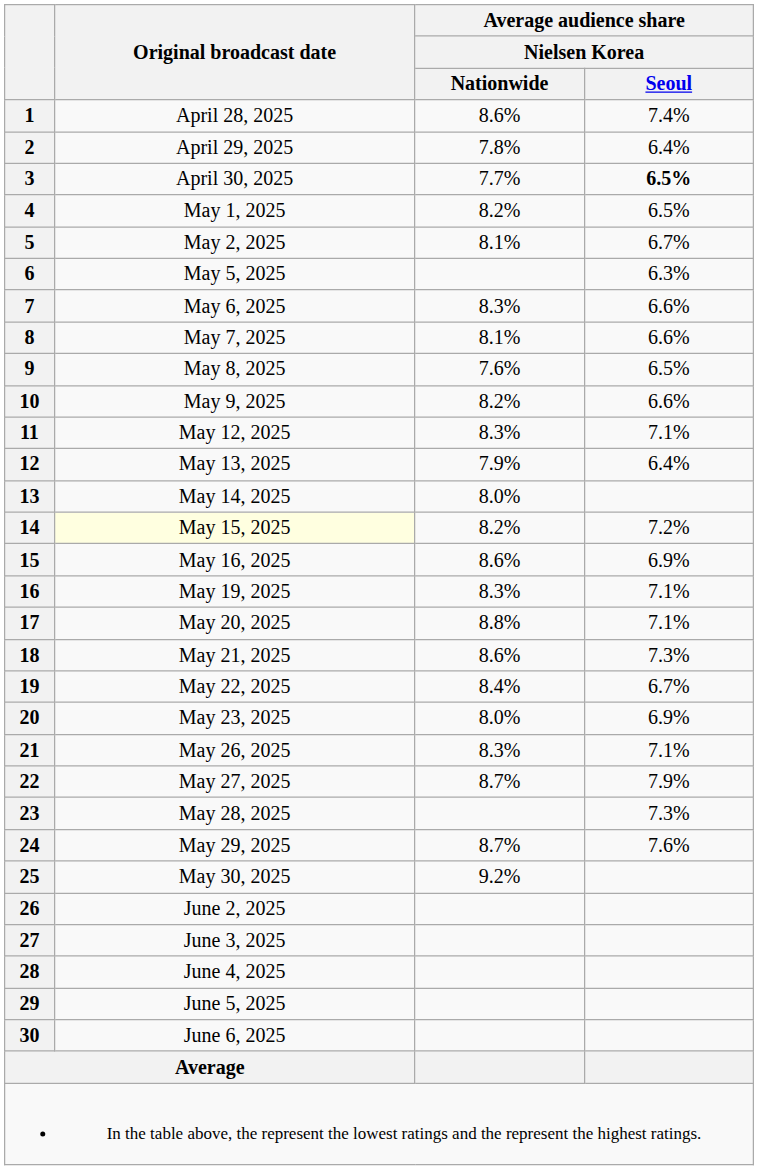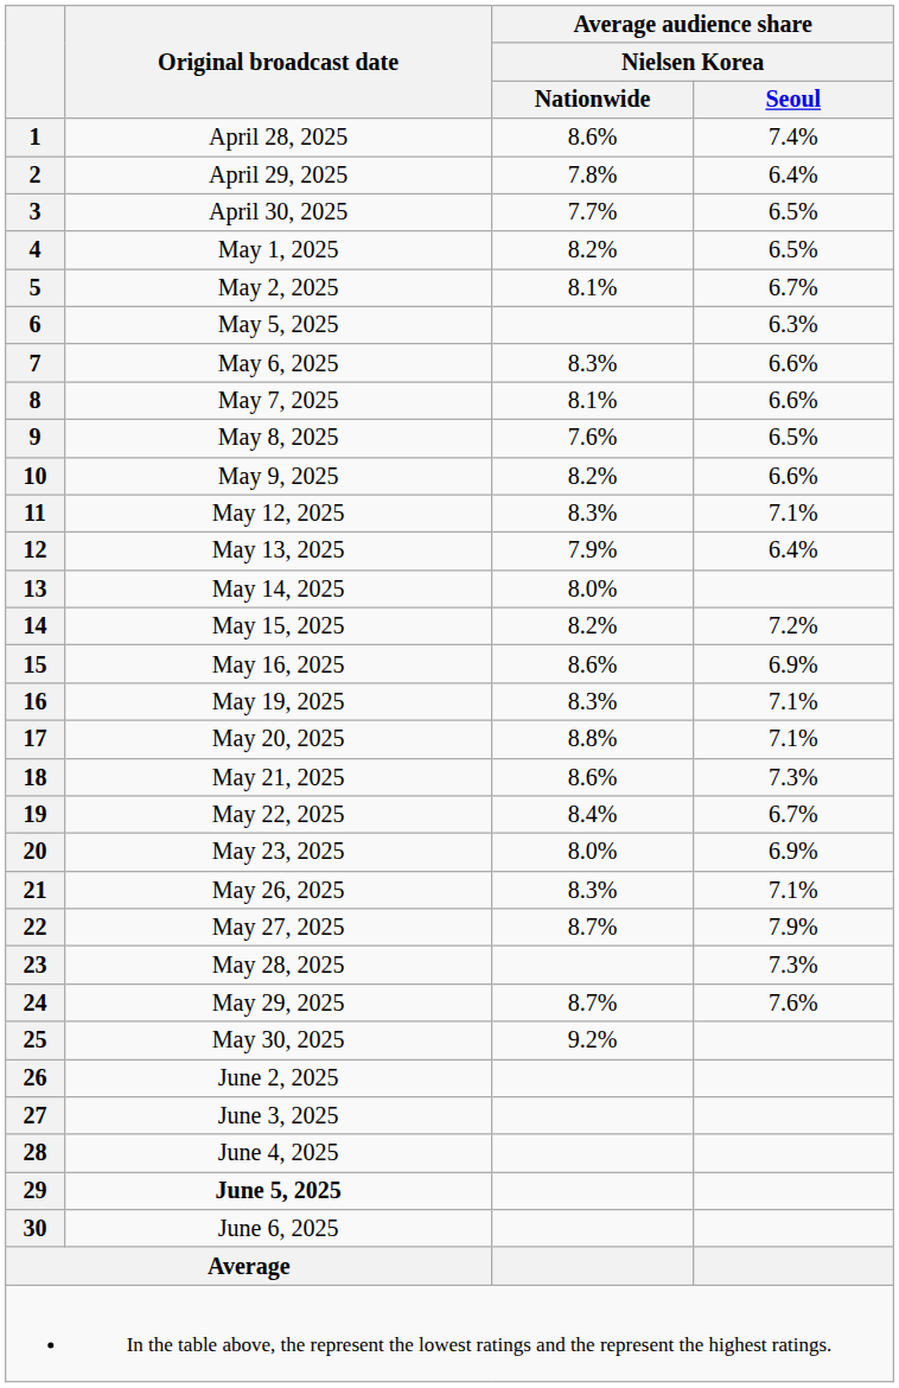3 | Average audience share / Nielsen Korea / Seoul: bold -> normal
14 | Original broadcast date: lightyellow background -> no background
29 | Original broadcast date: normal -> bold
